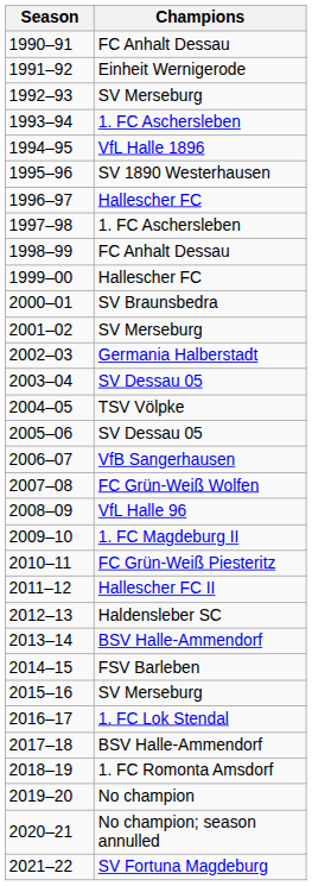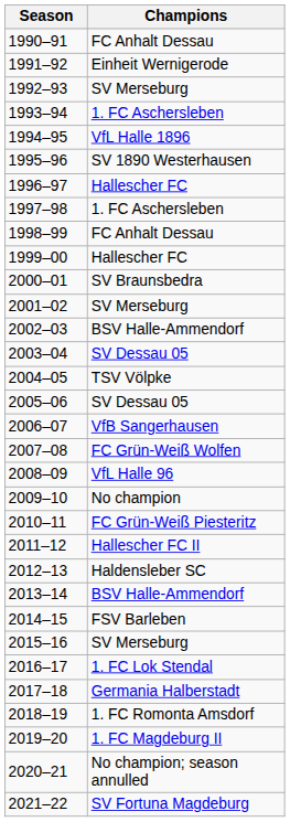2002–03 | Champions: Germania Halberstadt -> BSV Halle-Ammendorf
2009–10 | Champions: 1. FC Magdeburg II -> No champion
2017–18 | Champions: BSV Halle-Ammendorf -> Germania Halberstadt
2019–20 | Champions: No champion -> 1. FC Magdeburg II
